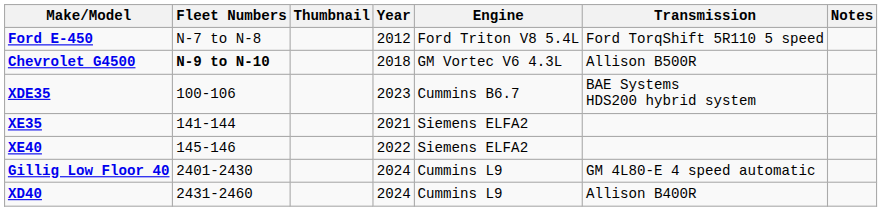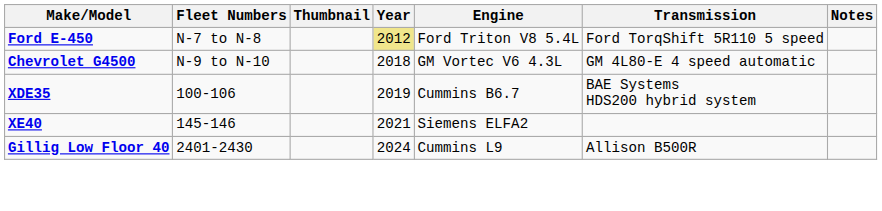Ford E-450 | Year: no background -> khaki background
Chevrolet G4500 | Fleet Numbers: bold -> normal
Chevrolet G4500 | Transmission: Allison B500R -> GM 4L80-E 4 speed automatic
XDE35 | Year: 2023 -> 2019
- row: XE35 | 141-144 | 2021 | Siemens ELFA2
XE40 | Year: 2022 -> 2021
Gillig Low Floor 40 | Transmission: GM 4L80-E 4 speed automatic -> Allison B500R
- row: XD40 | 2431-2460 | 2024 | Cummins L9 | Allison B400R
